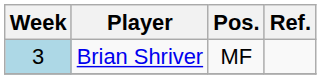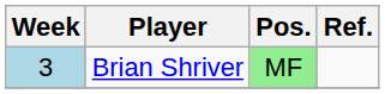Brian Shriver | Pos.: no background -> lightgreen background
